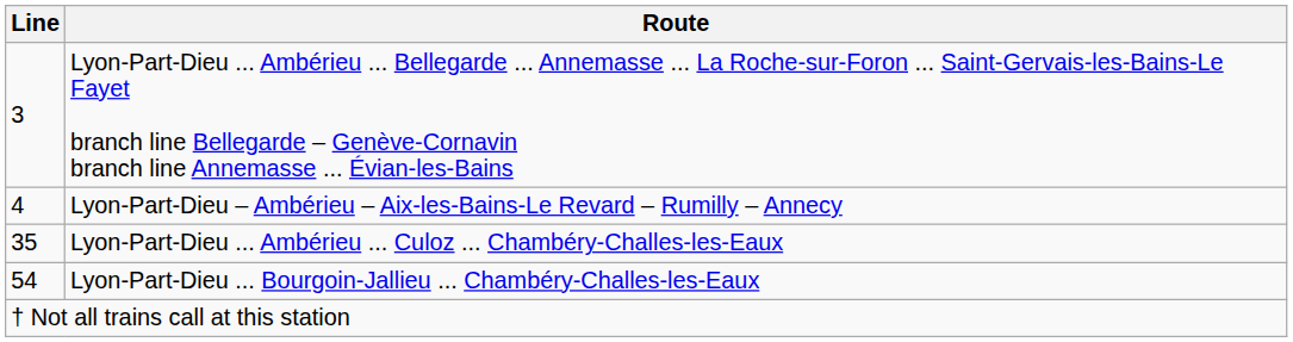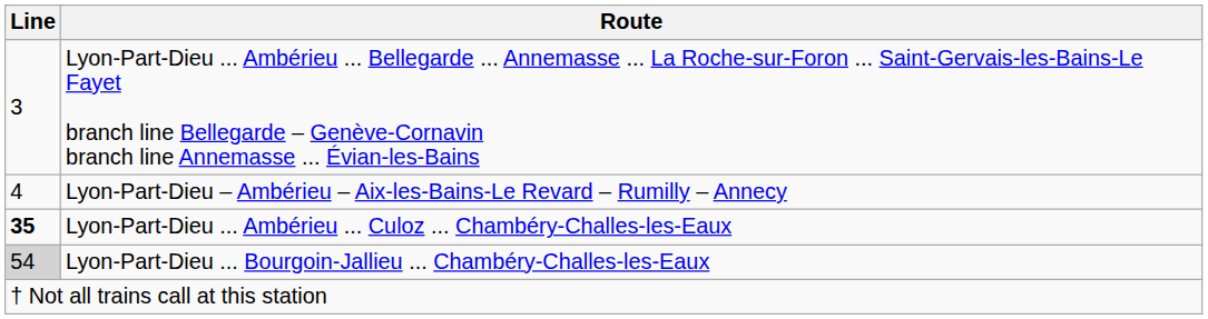row 4 | Line: normal -> bold
row 5 | Line: no background -> lightgrey background
